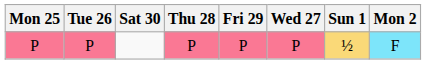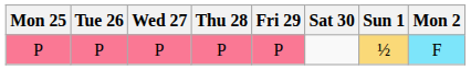columns swapped: Wed 27 <-> Sat 30
